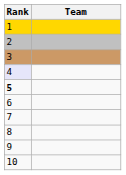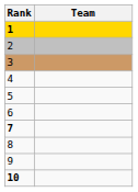1 | Rank: normal -> bold
4 | Rank: lavender background -> no background
5 | Rank: bold -> normal
7 | Rank: normal -> bold
10 | Rank: normal -> bold
